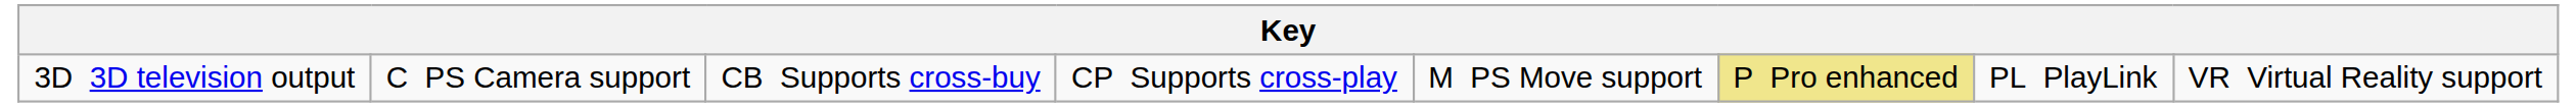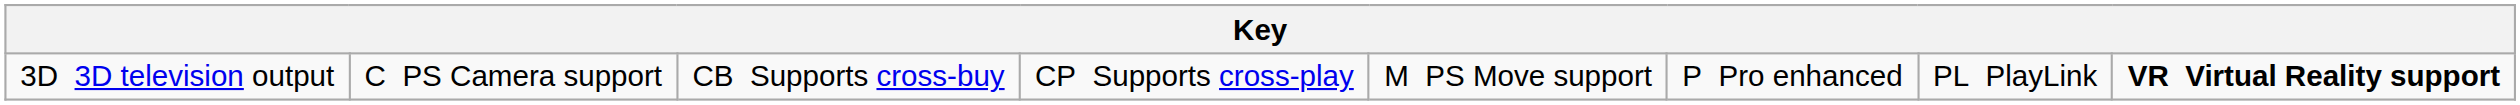3D 3D television output | column 6: khaki background -> no background
3D 3D television output | column 8: normal -> bold
